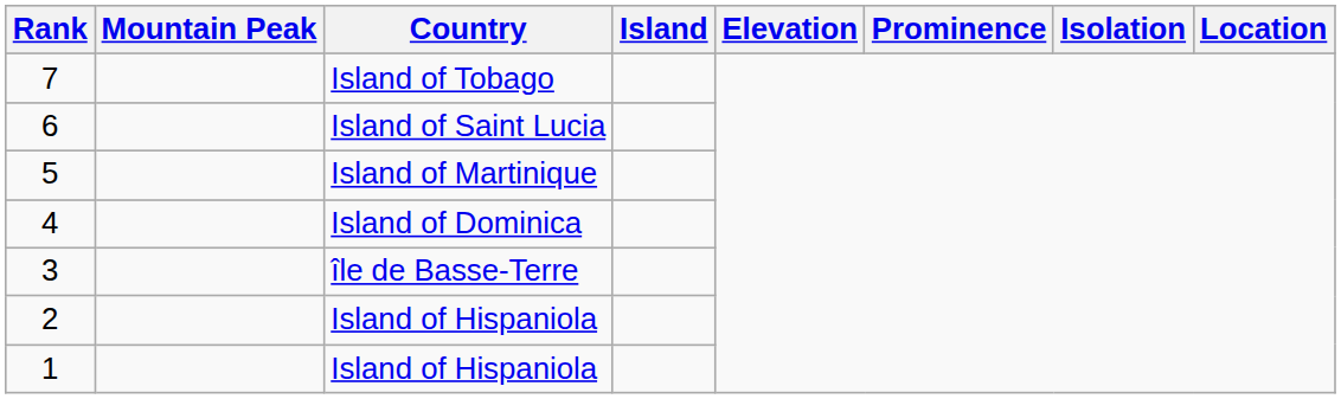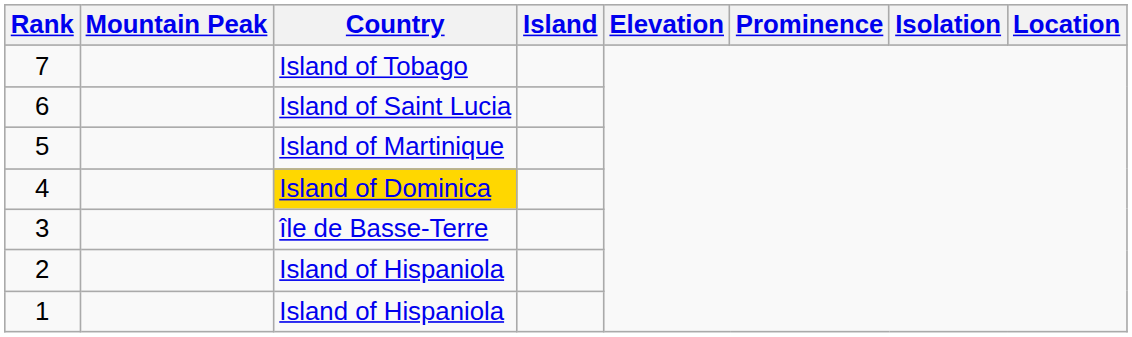4 | Country: no background -> gold background
